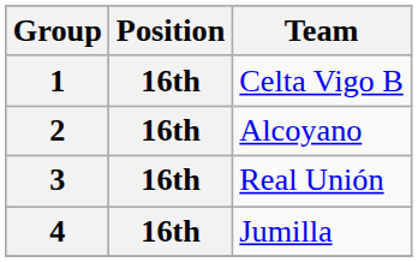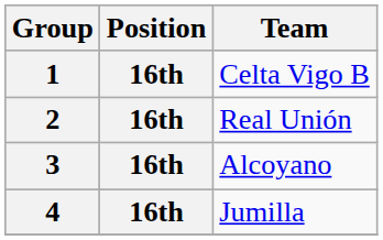2 | Team: Alcoyano -> Real Unión
3 | Team: Real Unión -> Alcoyano
